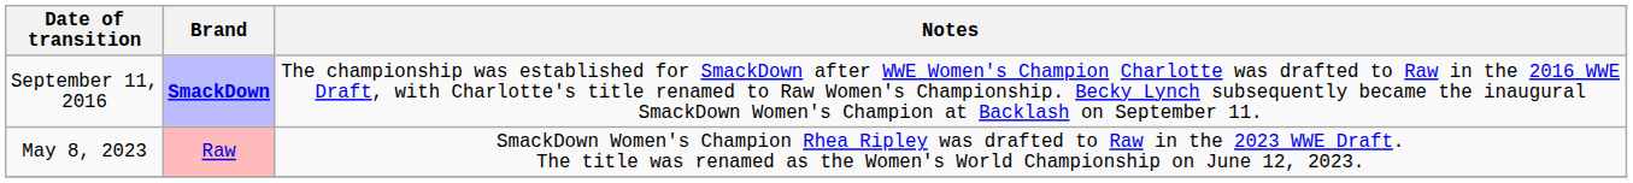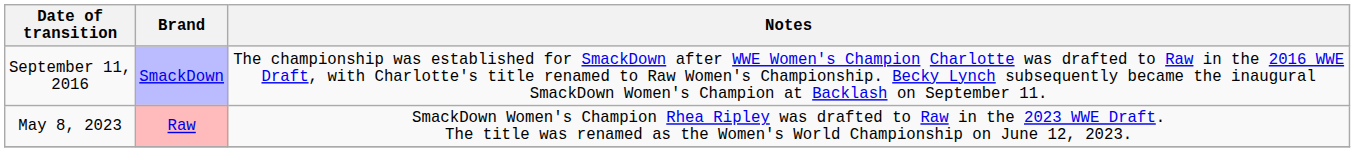September 11, 2016 | Brand: bold -> normal
